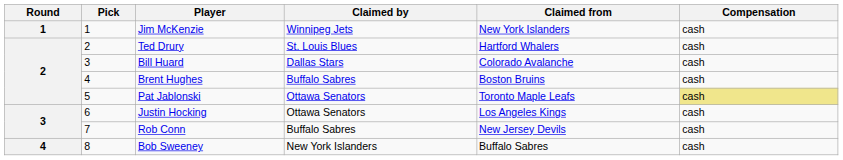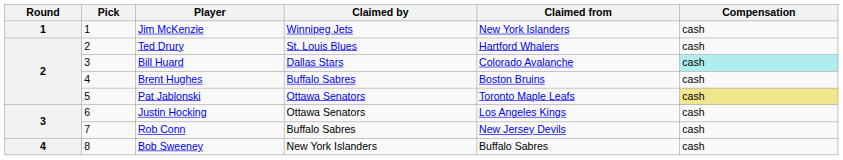Bill Huard | Compensation: no background -> paleturquoise background
